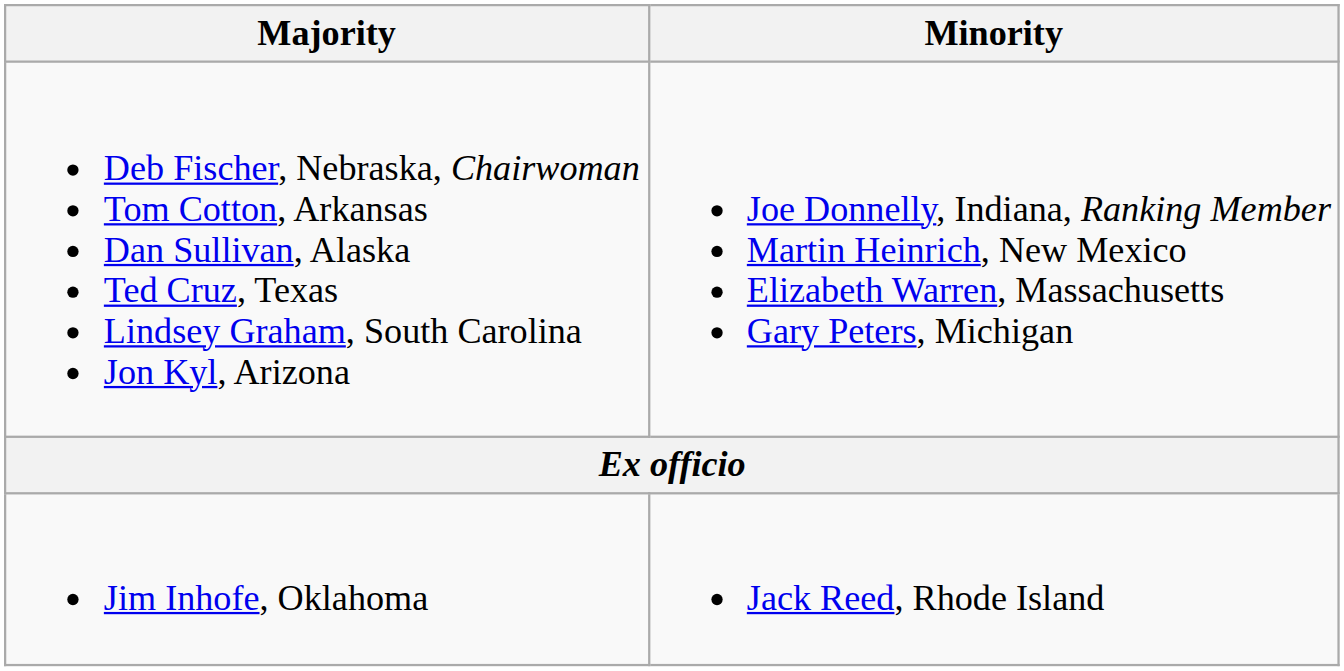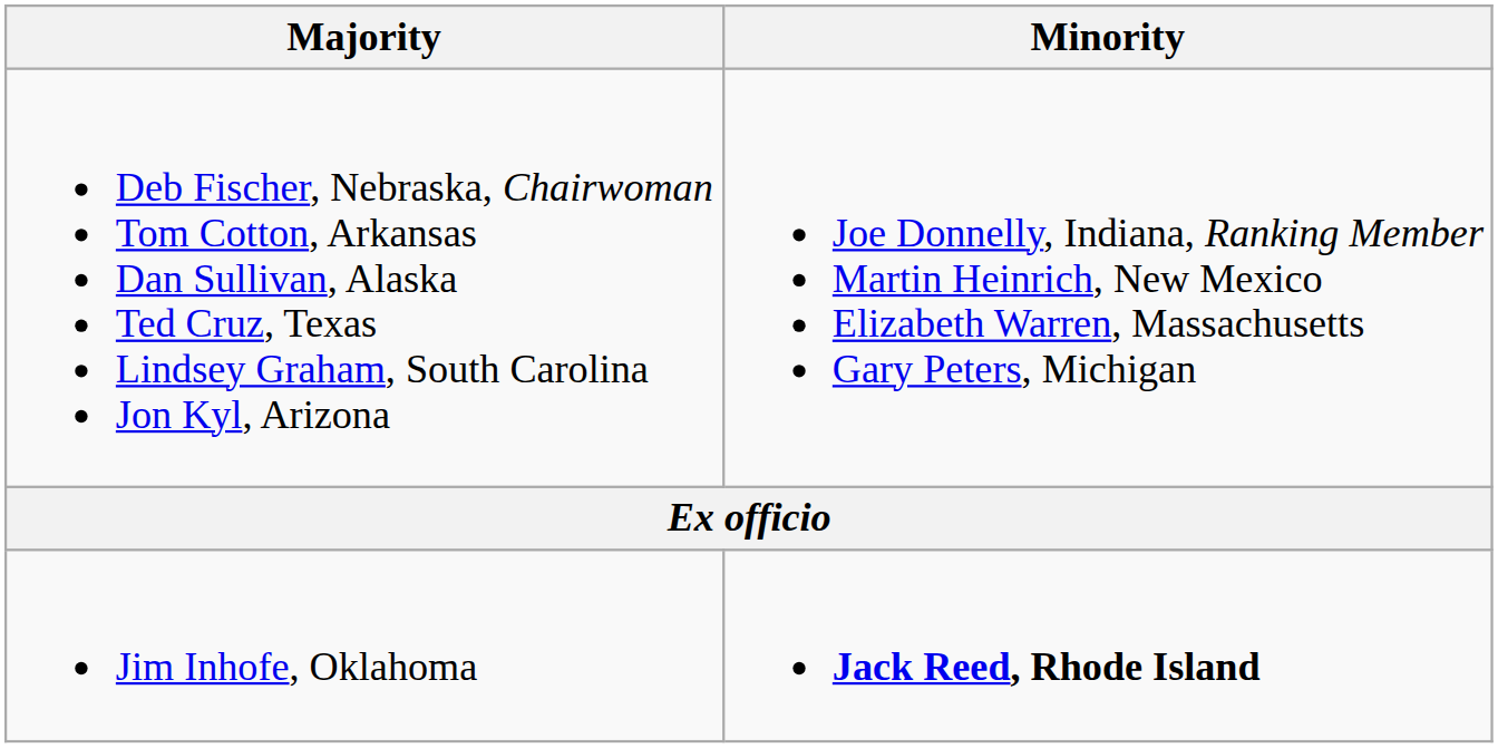Jim Inhofe, Oklahoma | Minority: normal -> bold
